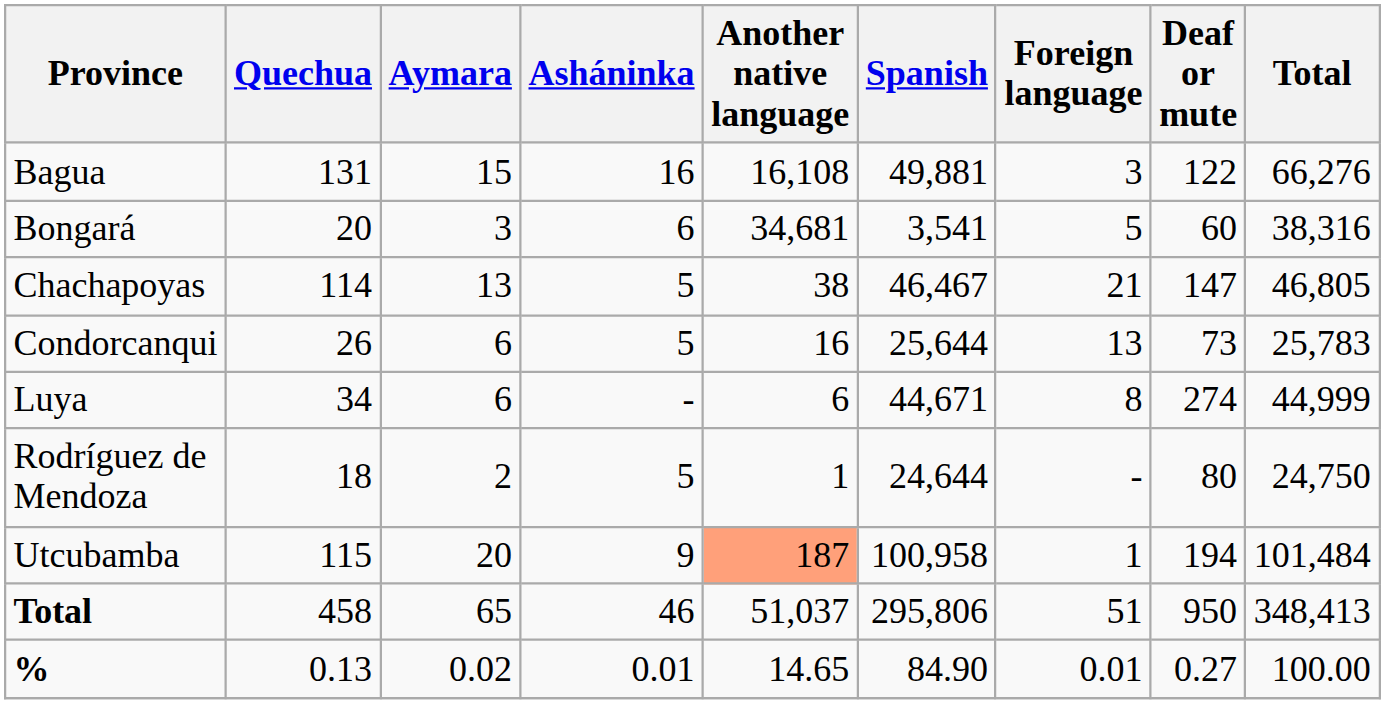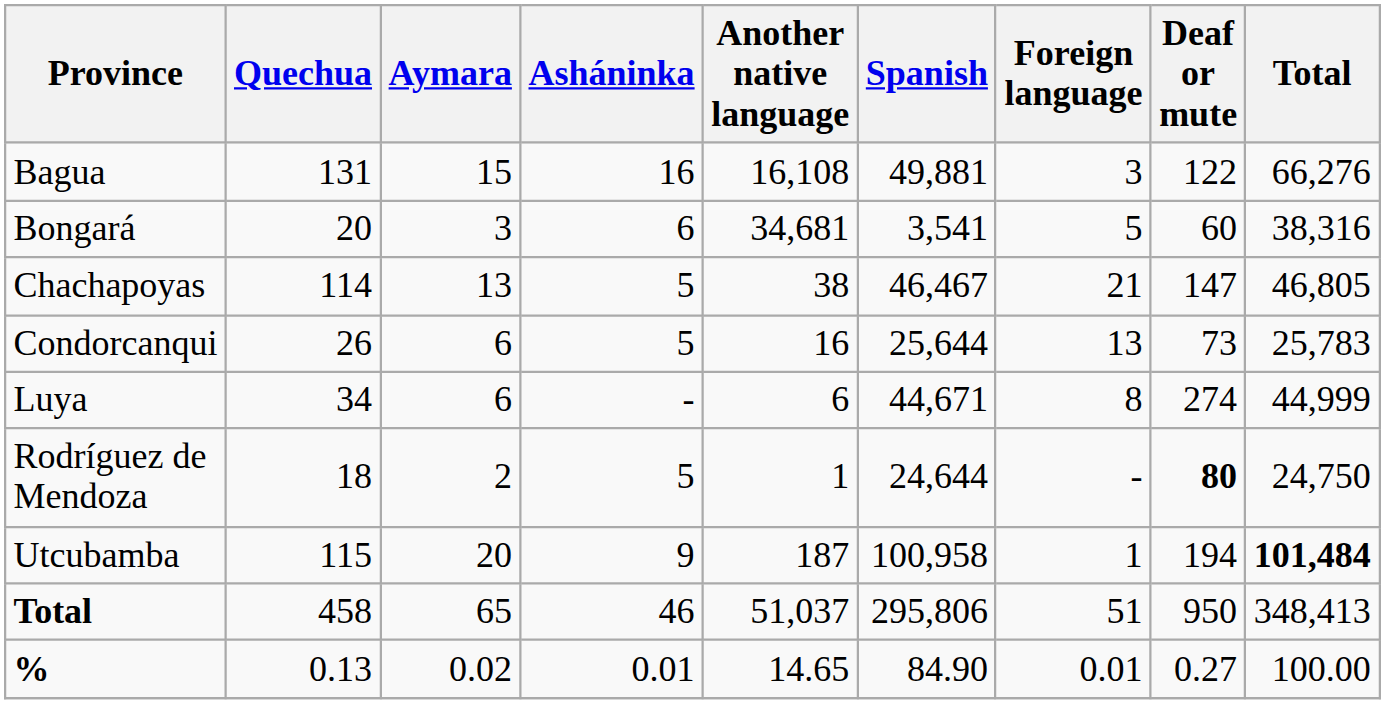Rodríguez de Mendoza | Deaf or mute: normal -> bold
Utcubamba | Another native language: lightsalmon background -> no background
Utcubamba | Total: normal -> bold
